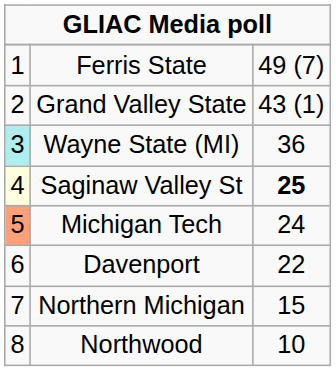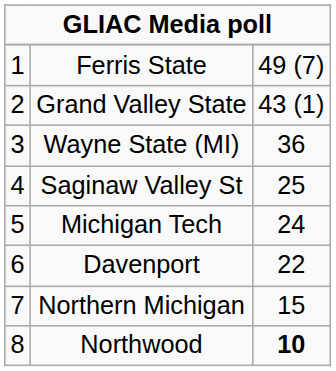Wayne State (MI) | column 1: paleturquoise background -> no background
Saginaw Valley St | column 1: lightyellow background -> no background
Saginaw Valley St | column 3: bold -> normal
Michigan Tech | column 1: lightsalmon background -> no background
Northwood | column 3: normal -> bold
